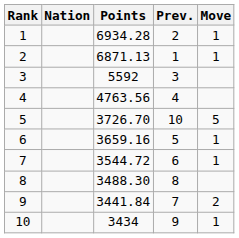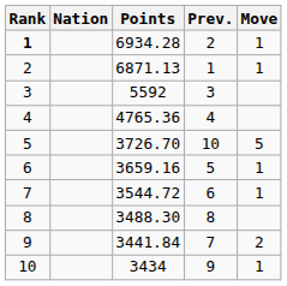row 2 | Rank: normal -> bold
row 5 | Points: 4763.56 -> 4765.36
